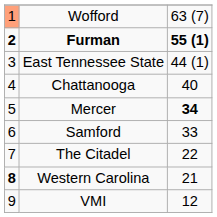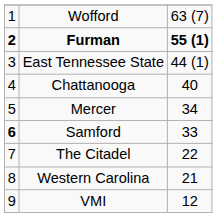Wofford | column 1: lightsalmon background -> no background
Mercer | column 3: bold -> normal
Samford | column 1: normal -> bold
Western Carolina | column 1: bold -> normal
